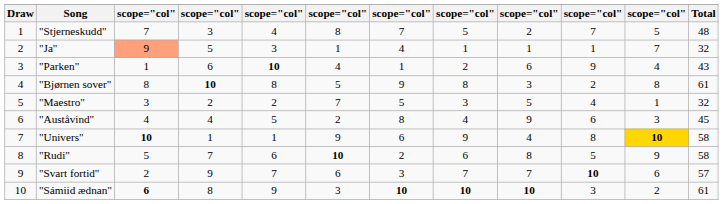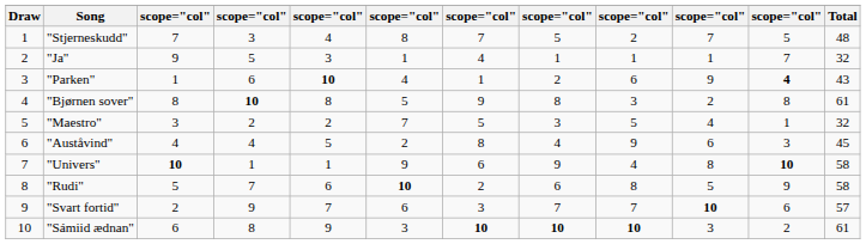"Ja" | column 3: lightsalmon background -> no background
"Parken" | column 11: normal -> bold
"Univers" | column 11: gold background -> no background
"Sámiid ædnan" | column 3: bold -> normal
